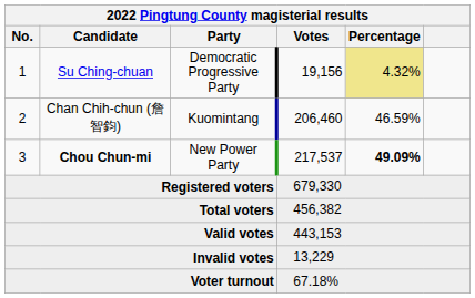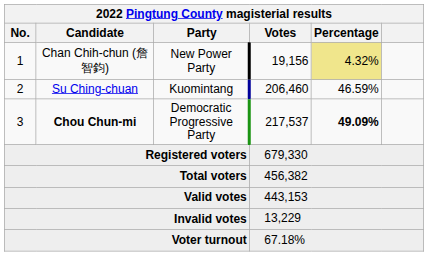1 | Candidate: Su Ching-chuan -> Chan Chih-chun (詹智鈞)
1 | Party: Democratic Progressive Party -> New Power Party
2 | Candidate: Chan Chih-chun (詹智鈞) -> Su Ching-chuan
3 | Party: New Power Party -> Democratic Progressive Party
